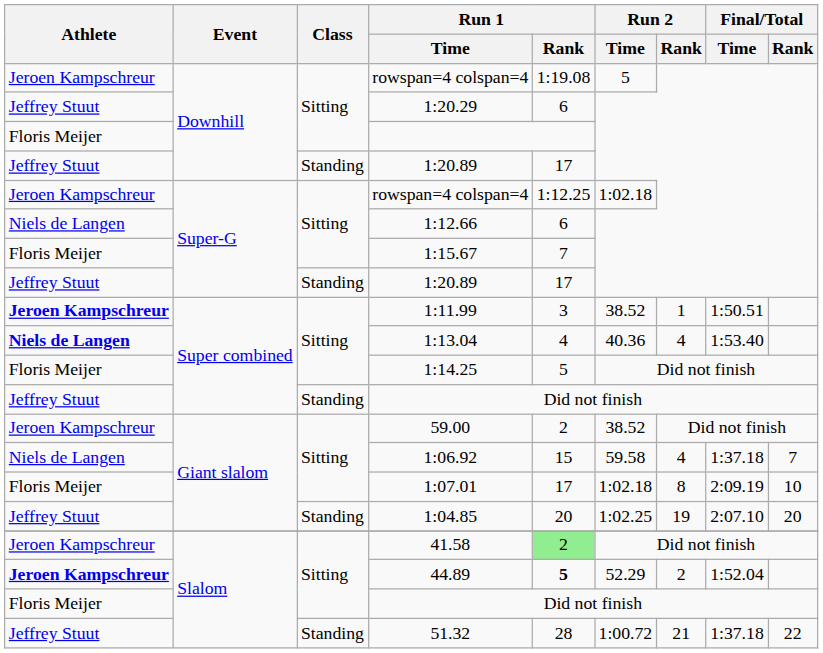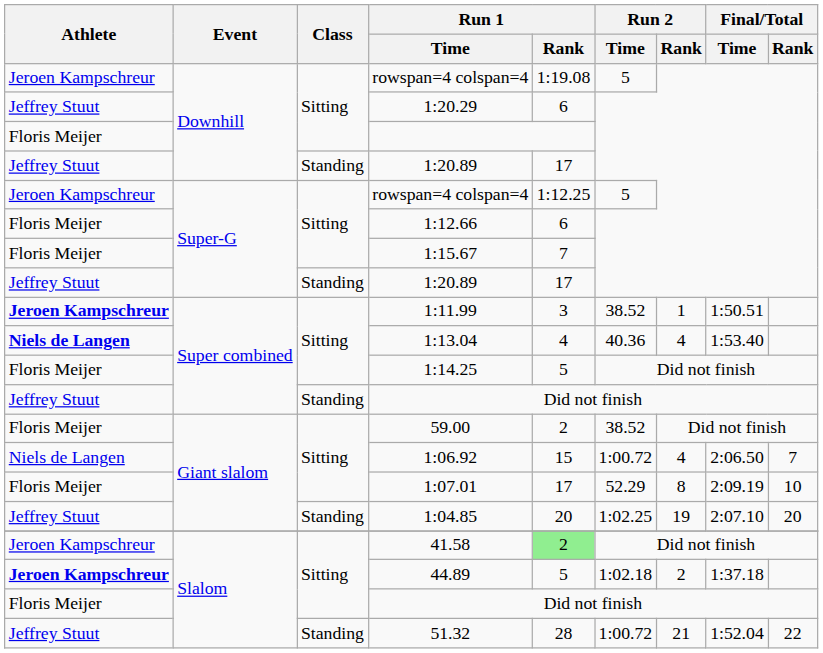Super-G / rowspan=4 colspan=4 | Run 2 / Time: 1:02.18 -> 5
1:12.66 | Athlete: Niels de Langen -> Floris Meijer
59.00 | Athlete: Jeroen Kampschreur -> Floris Meijer
1:06.92 | Run 2 / Time: 59.58 -> 1:00.72
1:06.92 | Final/Total / Time: 1:37.18 -> 2:06.50
1:07.01 | Run 2 / Time: 1:02.18 -> 52.29
44.89 | Run 1 / Rank: bold -> normal
44.89 | Run 2 / Time: 52.29 -> 1:02.18
44.89 | Final/Total / Time: 1:52.04 -> 1:37.18
51.32 | Final/Total / Time: 1:37.18 -> 1:52.04
